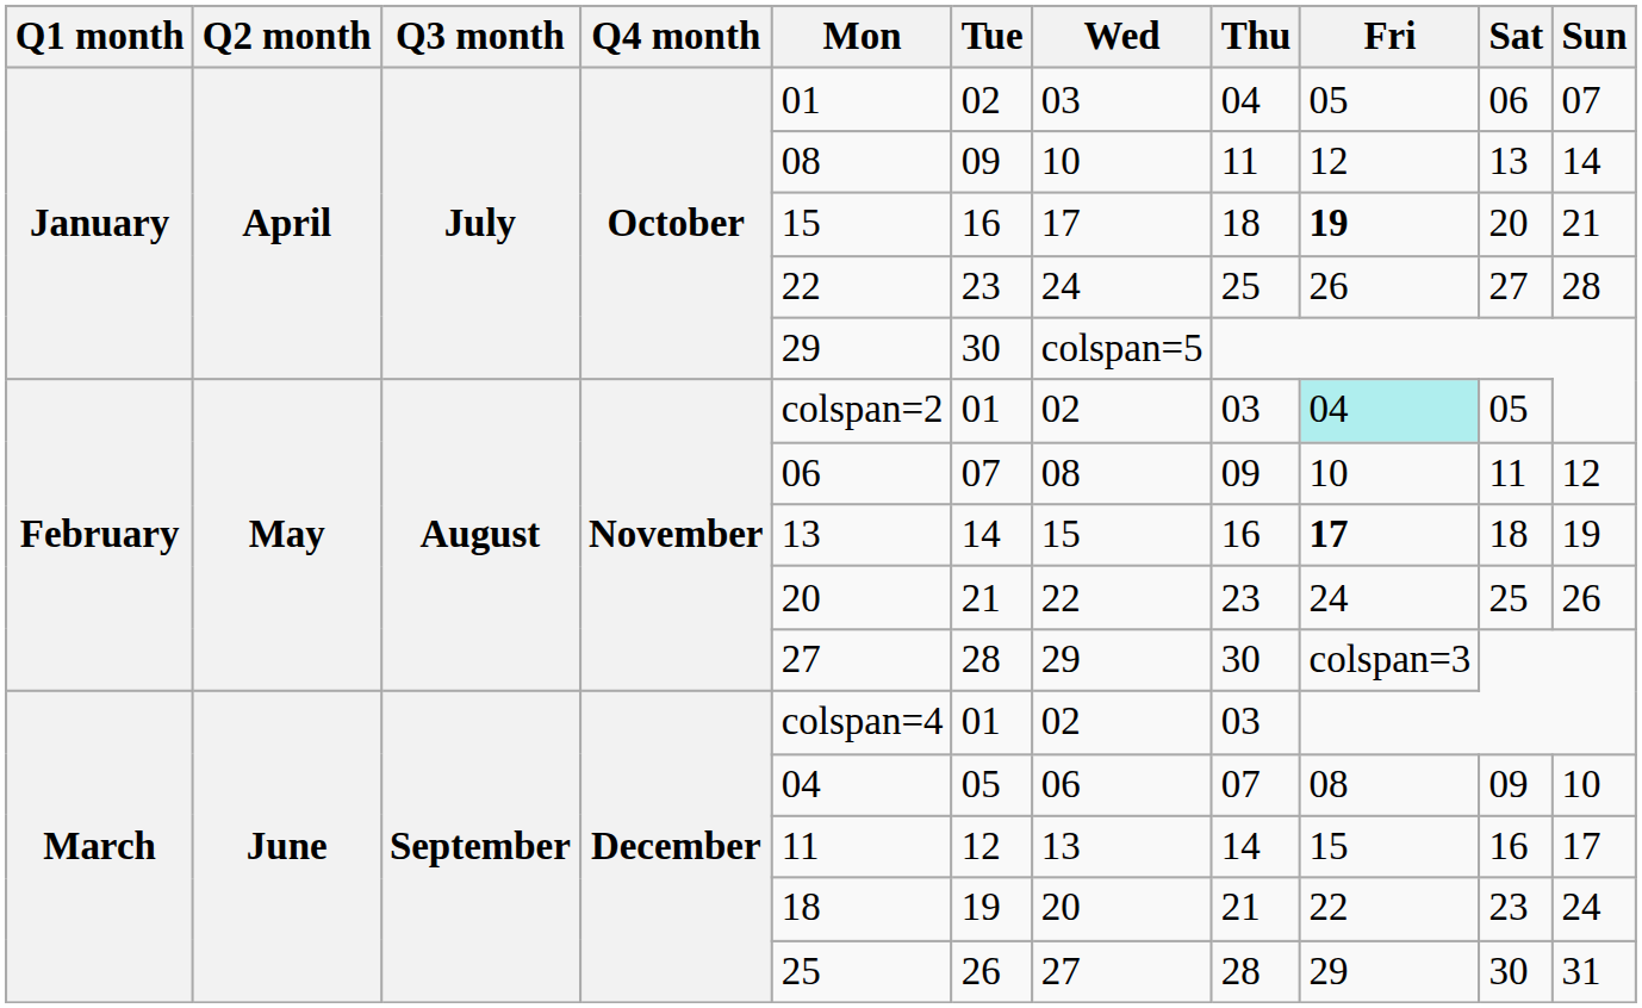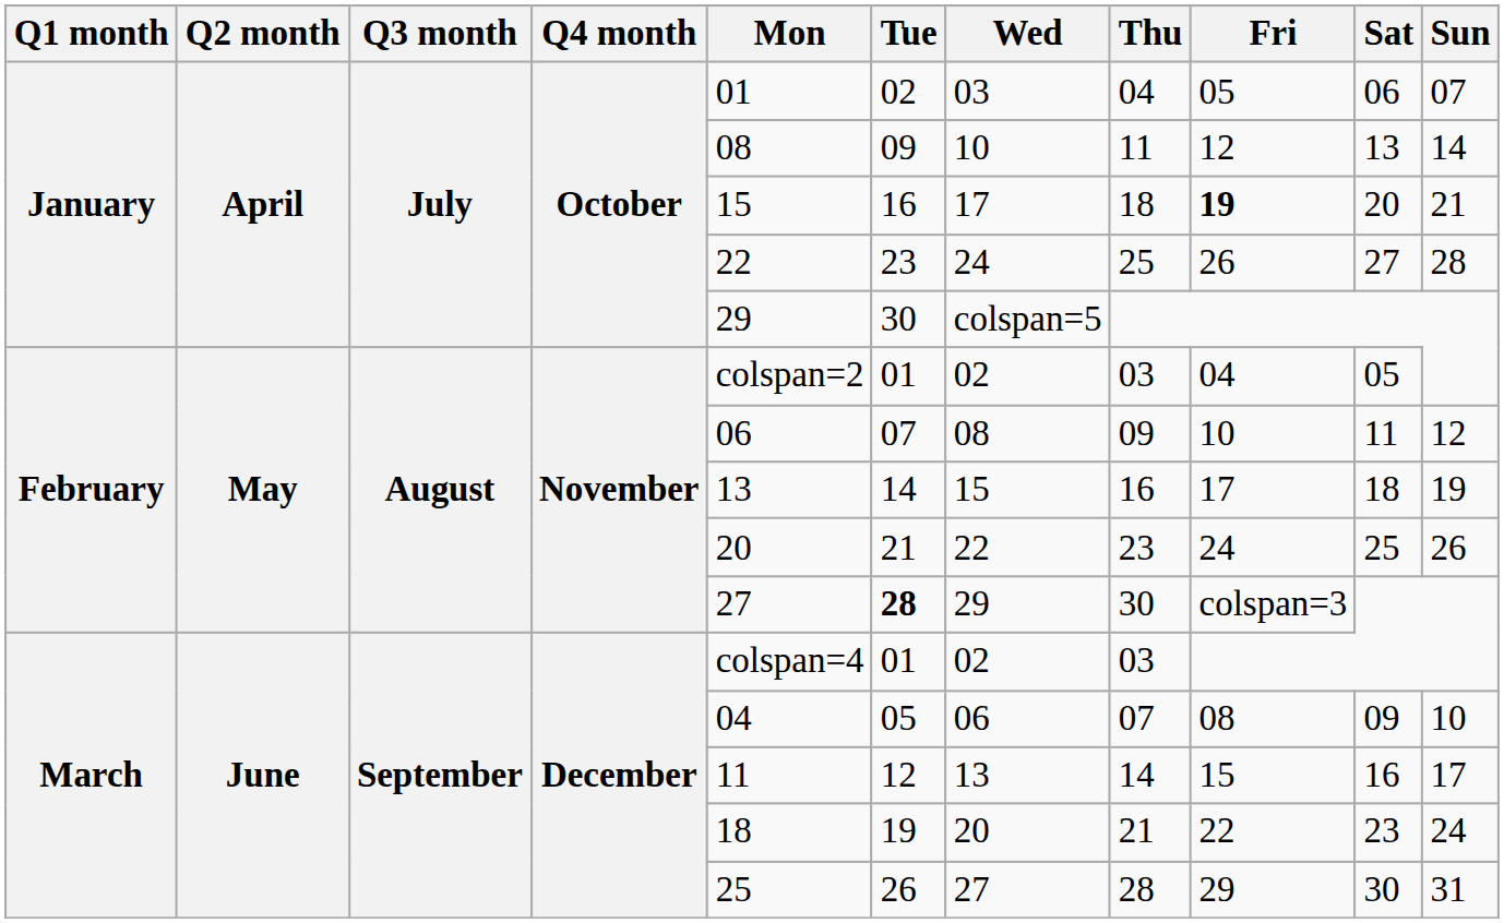row 7 | Fri: paleturquoise background -> no background
row 9 | Fri: bold -> normal
row 11 | Tue: normal -> bold
